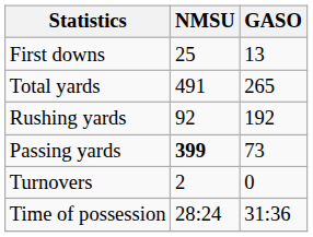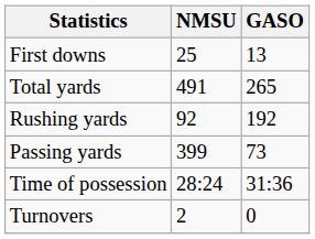Passing yards | NMSU: bold -> normal
rows swapped: Turnovers <-> Time of possession
